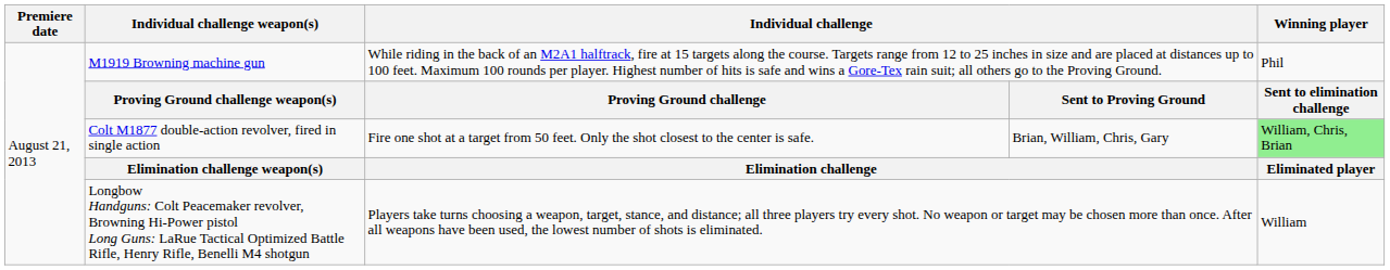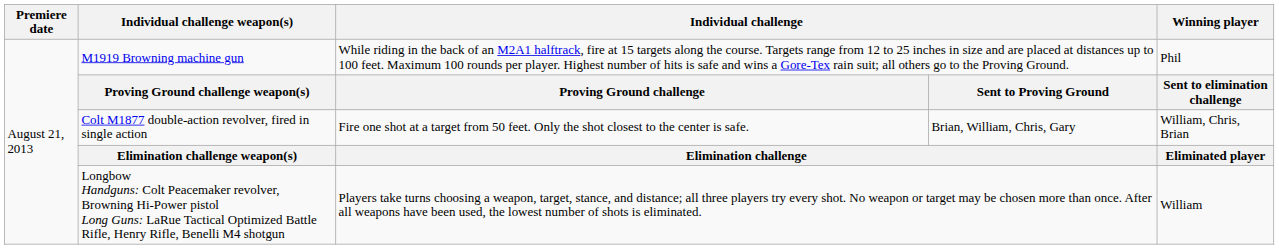Colt M1877 double-action revolver, fired in single action | Winning player: lightgreen background -> no background
